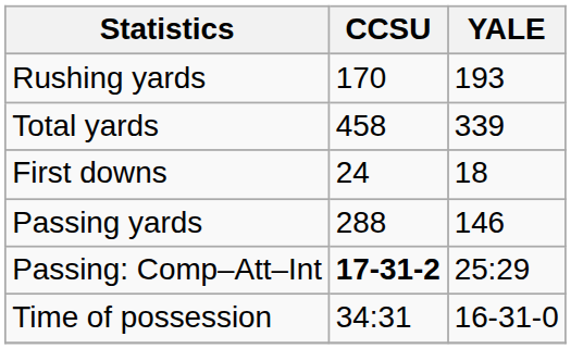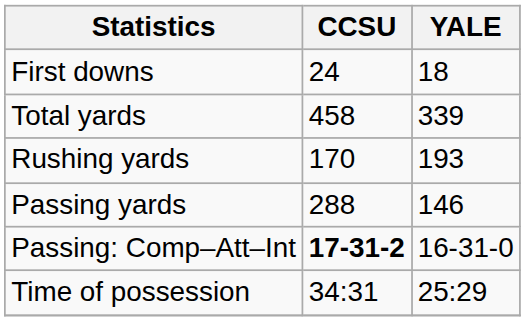rows swapped: First downs <-> Rushing yards
Passing: Comp–Att–Int | YALE: 25:29 -> 16-31-0
Time of possession | YALE: 16-31-0 -> 25:29
